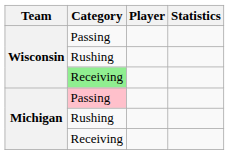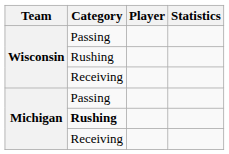Wisconsin / Receiving | Category: lightgreen background -> no background
Michigan / Passing | Category: pink background -> no background
Michigan / Rushing | Category: normal -> bold
